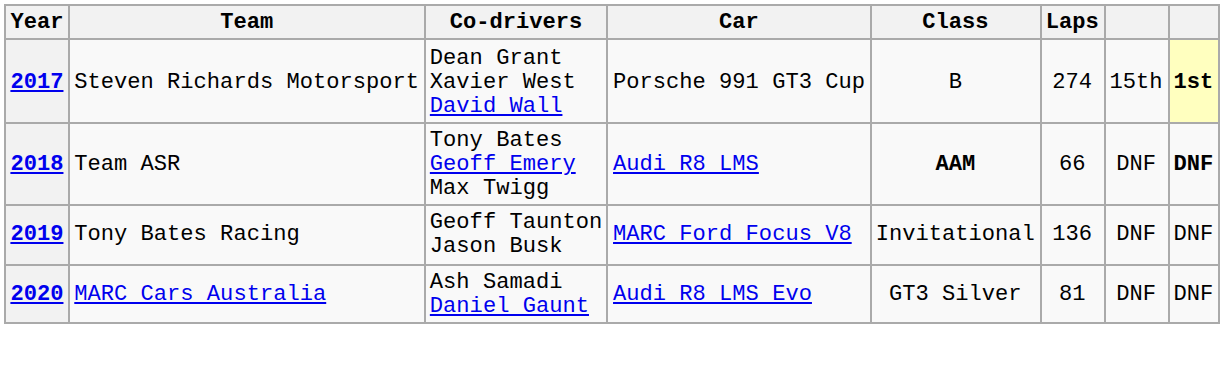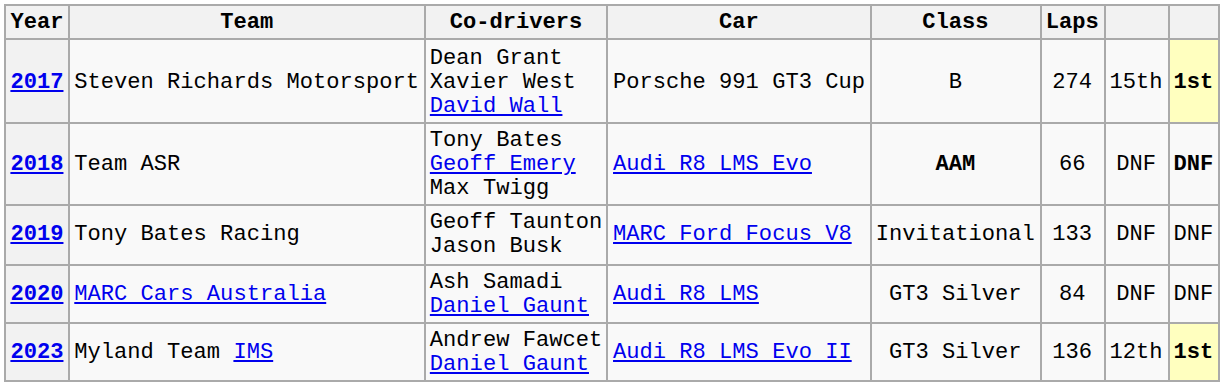2018 | Car: Audi R8 LMS -> Audi R8 LMS Evo
2019 | Laps: 136 -> 133
2020 | Car: Audi R8 LMS Evo -> Audi R8 LMS
2020 | Laps: 81 -> 84
+ row: 2023 | Myland Team IMS | Andrew Fawcet Daniel Gaunt | Audi R8 LMS Evo II | GT3 Silver | 136 | 12th | 1st
